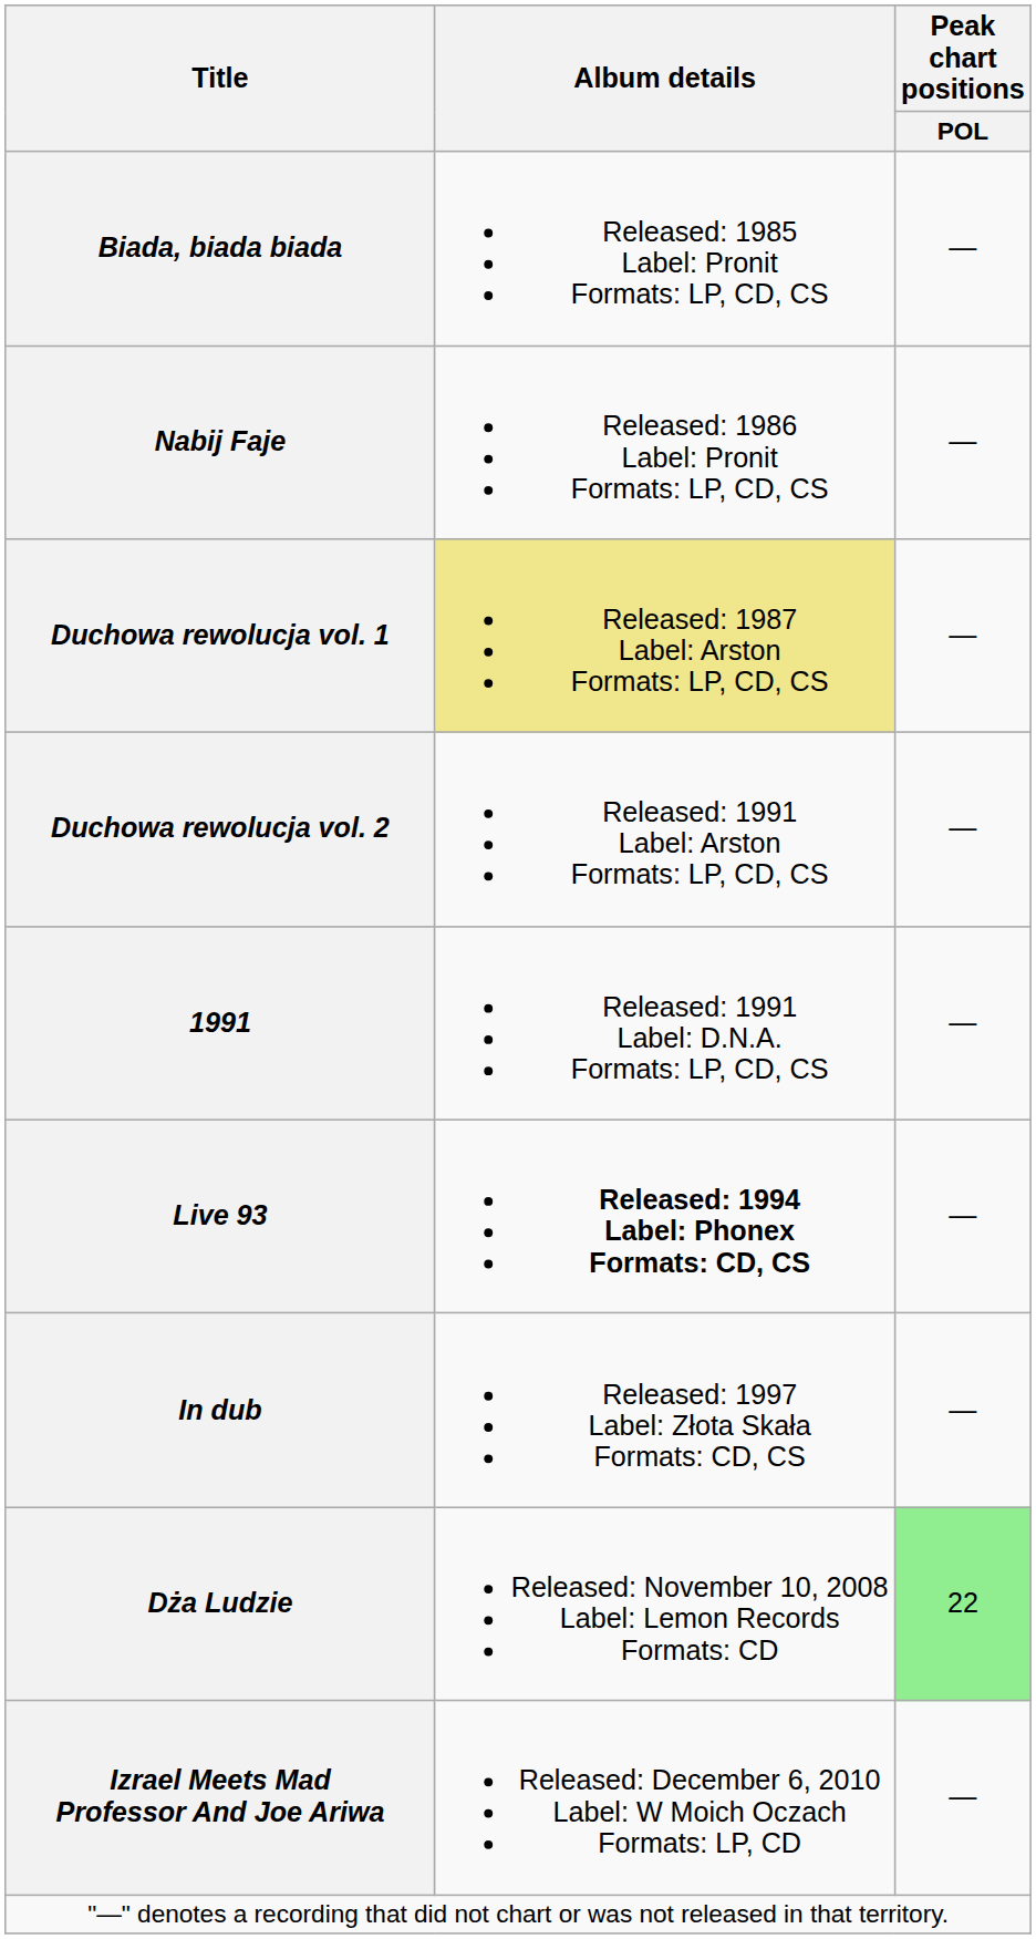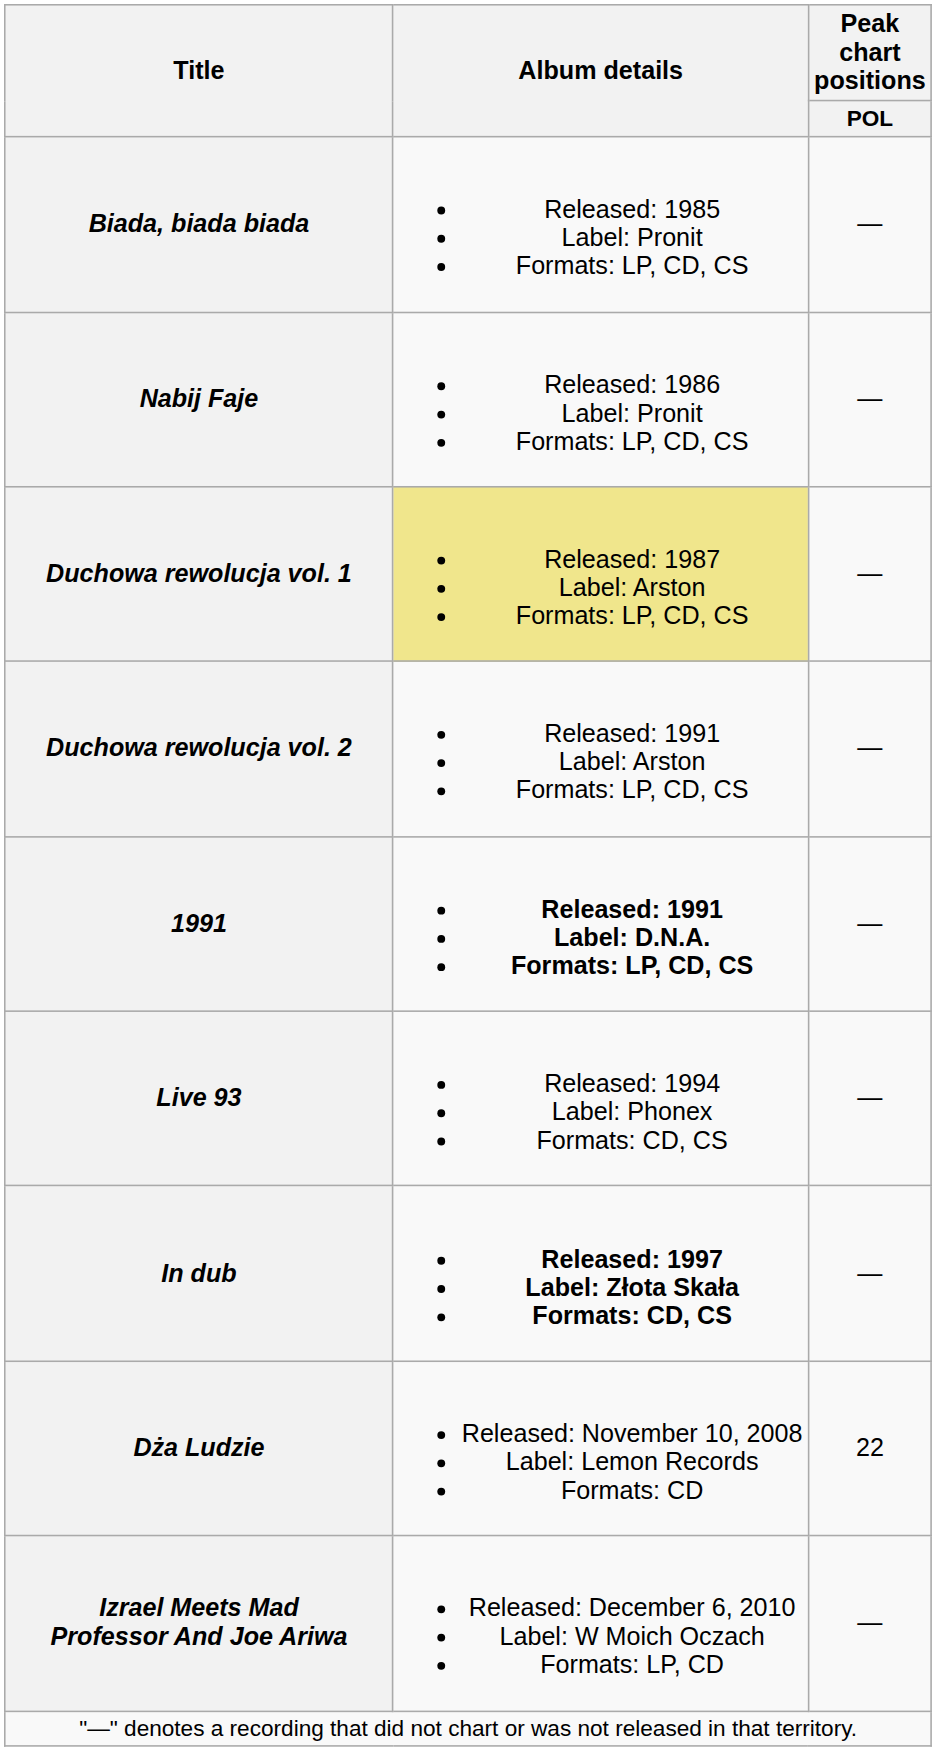1991 | Album details: normal -> bold
Live 93 | Album details: bold -> normal
In dub | Album details: normal -> bold
Dża Ludzie | Peak chart positions / POL: lightgreen background -> no background
